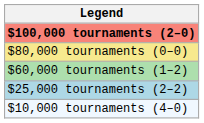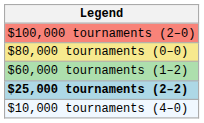row 2 | column 1: bold -> normal
row 5 | column 1: normal -> bold
